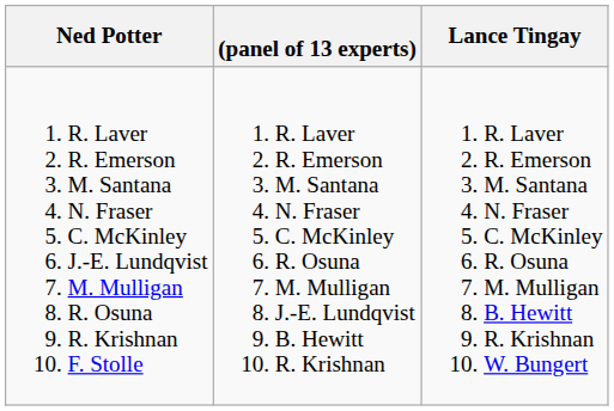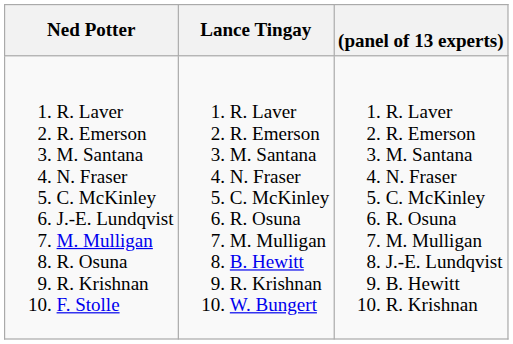columns swapped: Lance Tingay <-> (panel of 13 experts)
